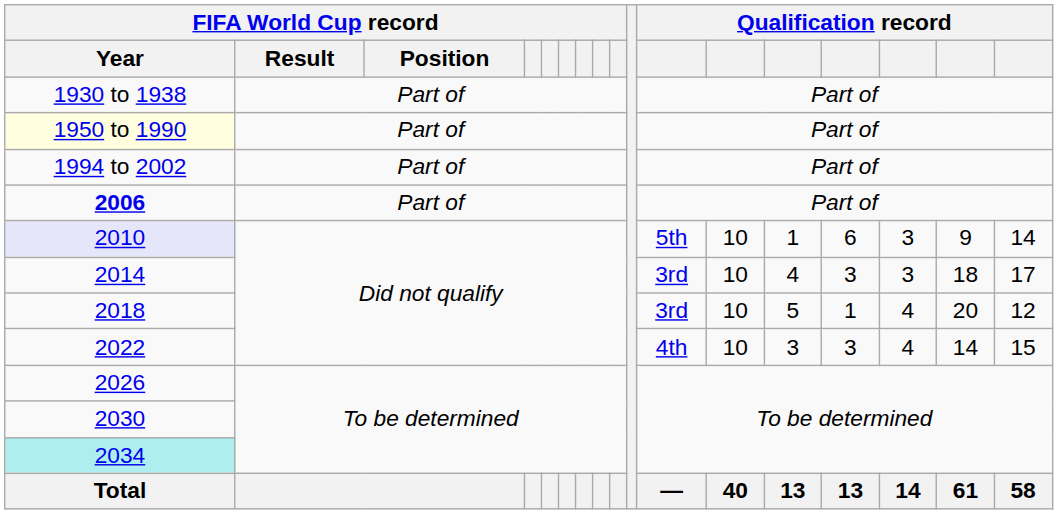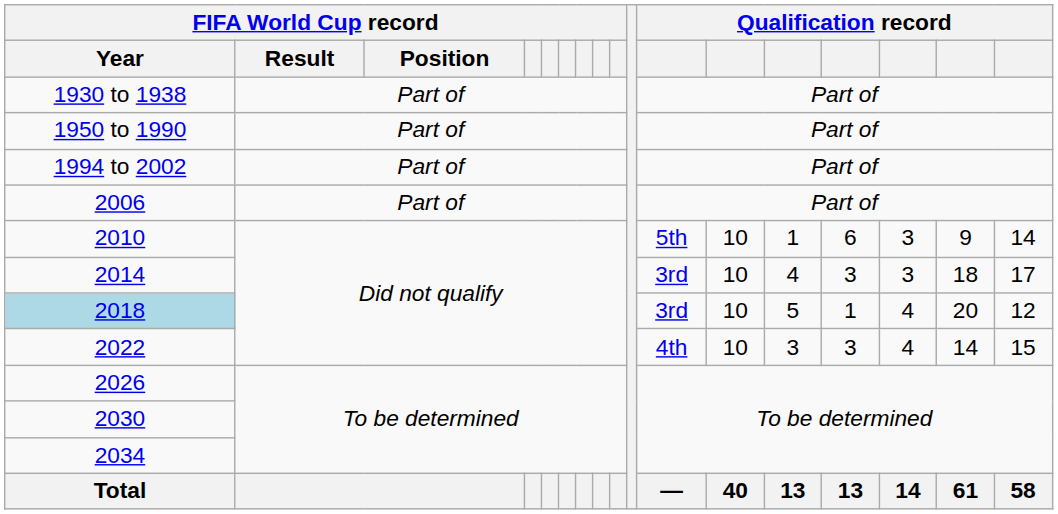1950 to 1990 | FIFA World Cup record / Year: lightyellow background -> no background
2006 | FIFA World Cup record / Year: bold -> normal
2010 | FIFA World Cup record / Year: lavender background -> no background
2018 | FIFA World Cup record / Year: no background -> lightblue background
2034 | FIFA World Cup record / Year: paleturquoise background -> no background
